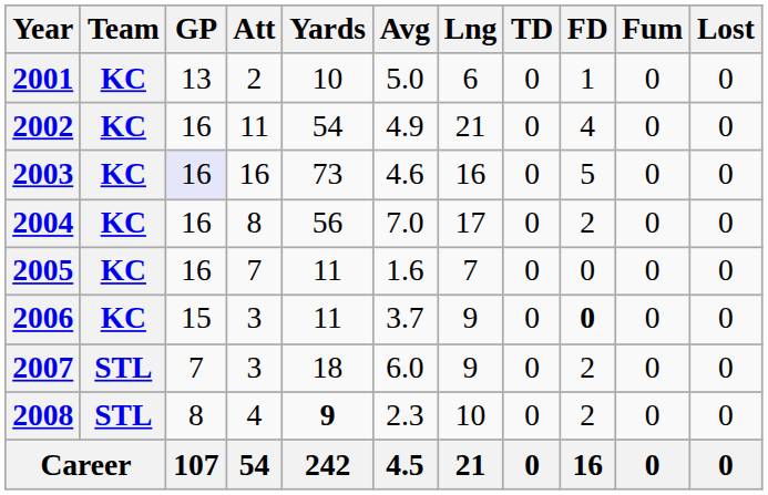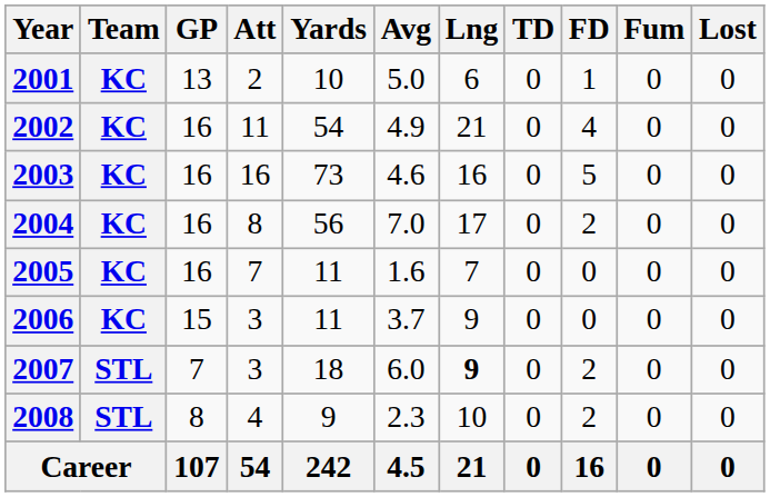2003 | GP: lavender background -> no background
2006 | FD: bold -> normal
2007 | Lng: normal -> bold
2008 | Yards: bold -> normal
